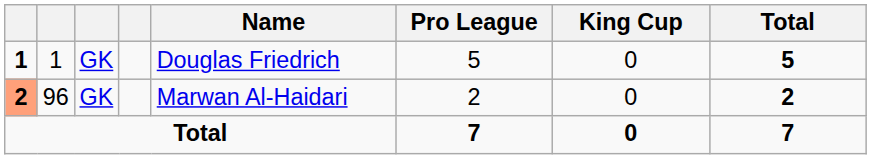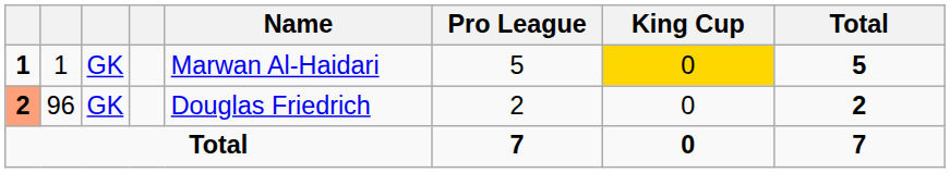row 2 | Name: Douglas Friedrich -> Marwan Al-Haidari
row 2 | King Cup: no background -> gold background
row 3 | Name: Marwan Al-Haidari -> Douglas Friedrich
